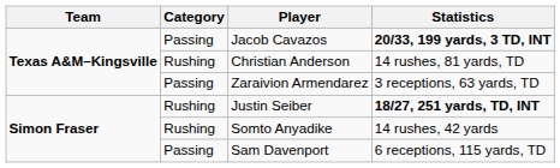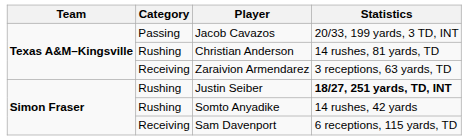Jacob Cavazos | Statistics: bold -> normal
Zaraivion Armendarez | Category: Passing -> Receiving
Sam Davenport | Category: Passing -> Receiving
